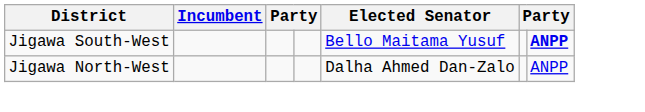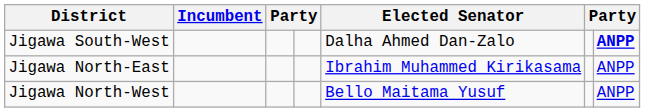Jigawa South-West | Elected Senator: Bello Maitama Yusuf -> Dalha Ahmed Dan-Zalo
+ row: Jigawa North-East | Ibrahim Muhammed Kirikasama | ANPP
Jigawa North-West | Elected Senator: Dalha Ahmed Dan-Zalo -> Bello Maitama Yusuf
